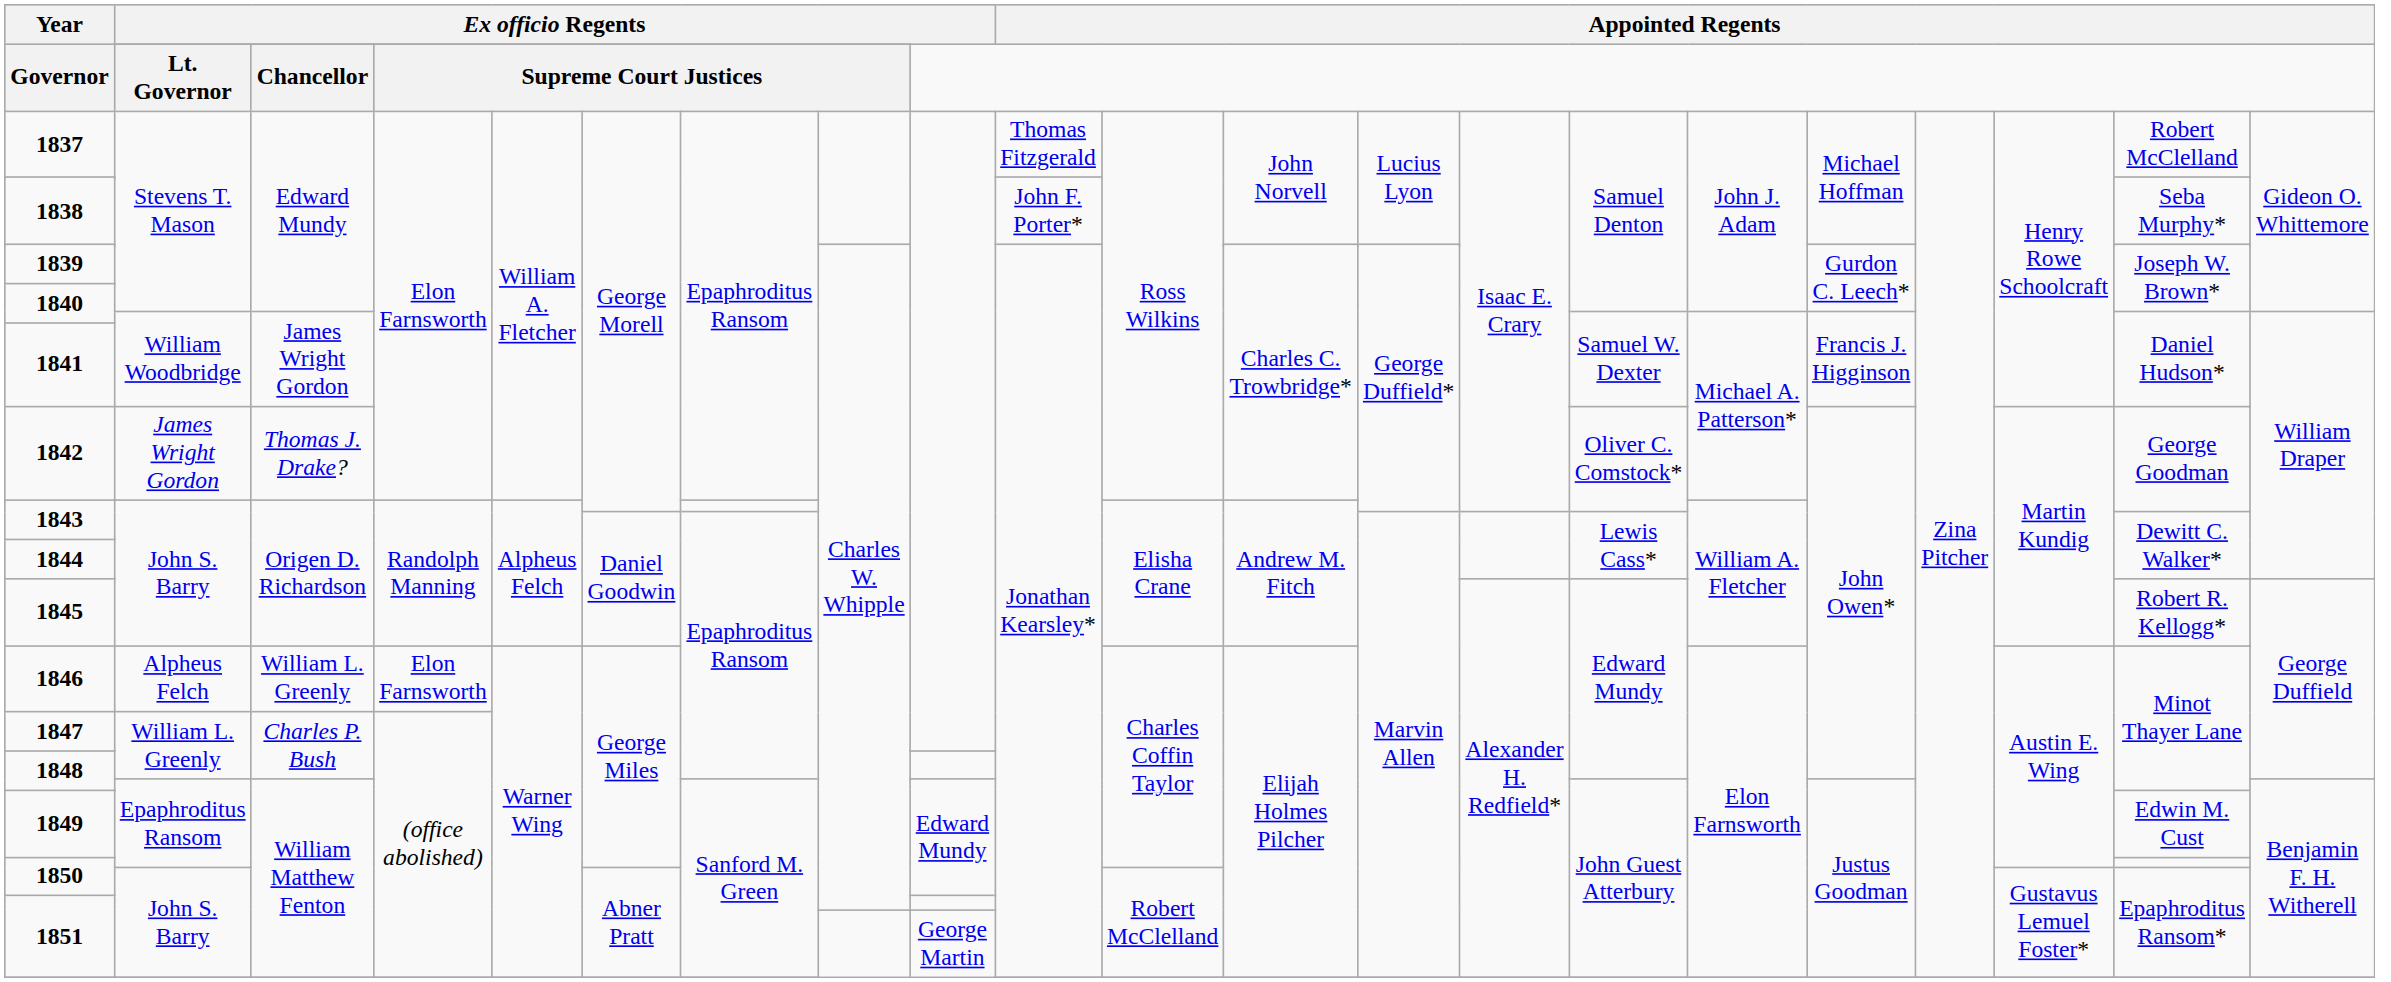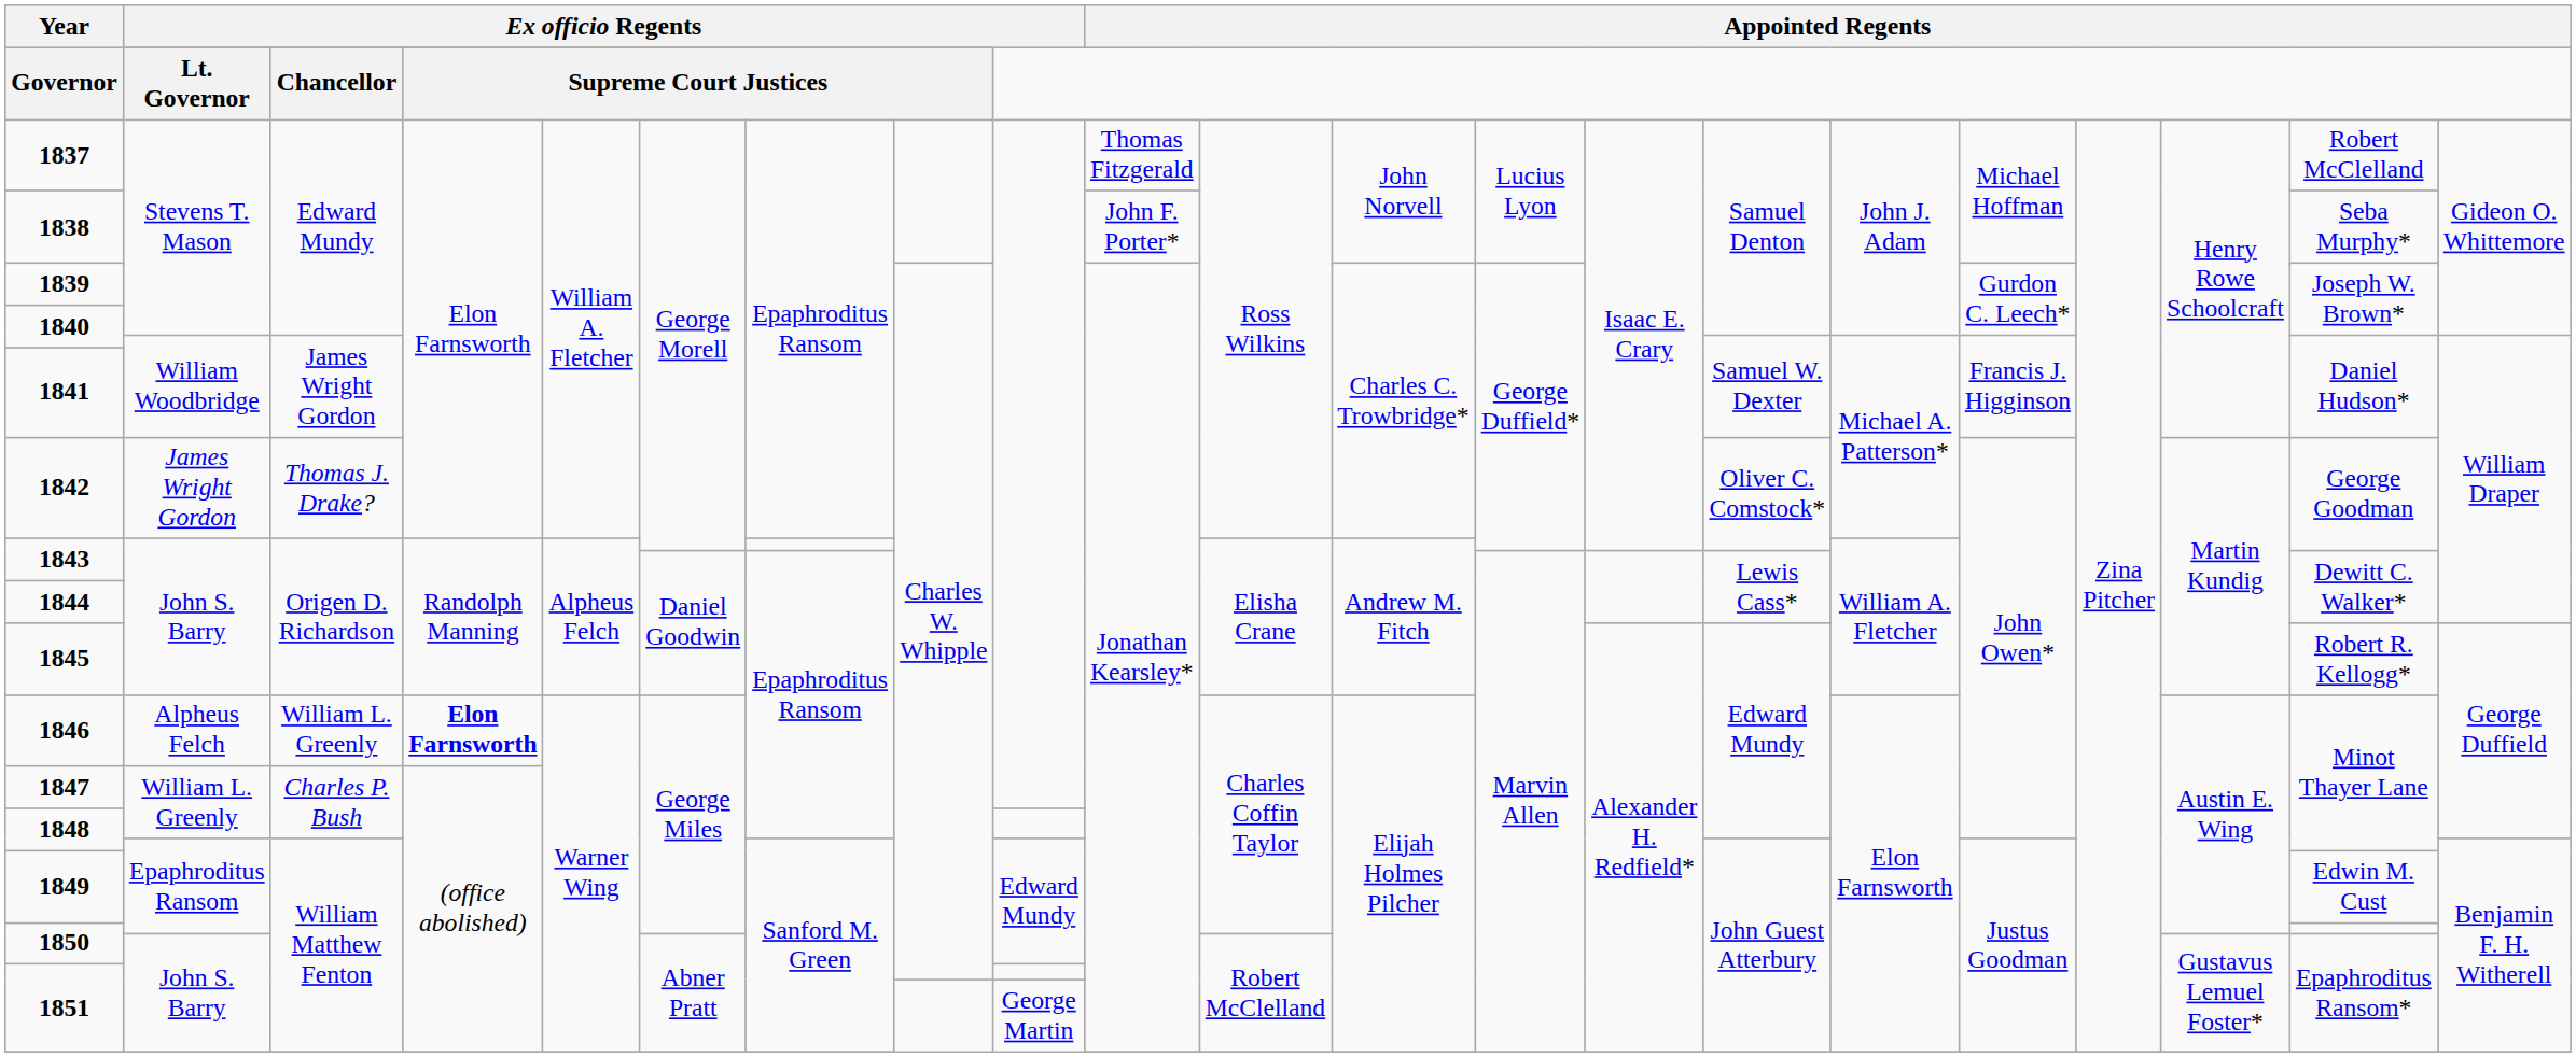1846 / Alpheus Felch | column 4: normal -> bold
